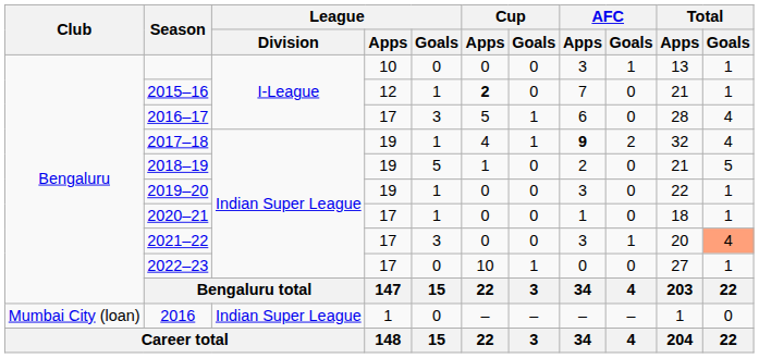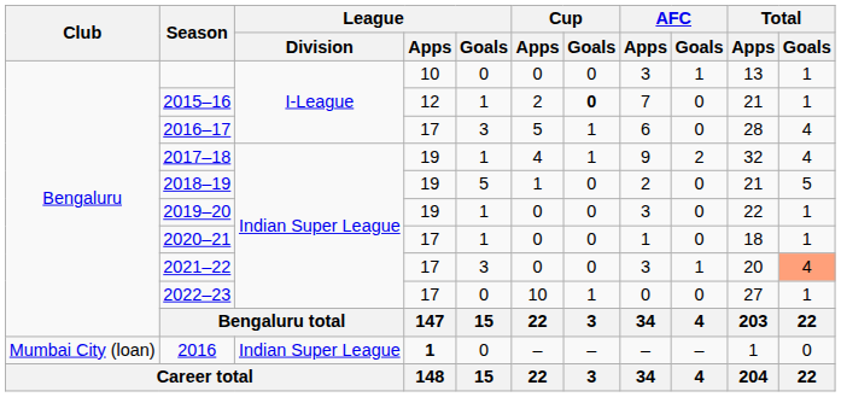2015–16 | Cup / Apps: bold -> normal
2015–16 | Cup / Goals: normal -> bold
2017–18 | AFC / Apps: bold -> normal
2016 | League / Apps: normal -> bold
